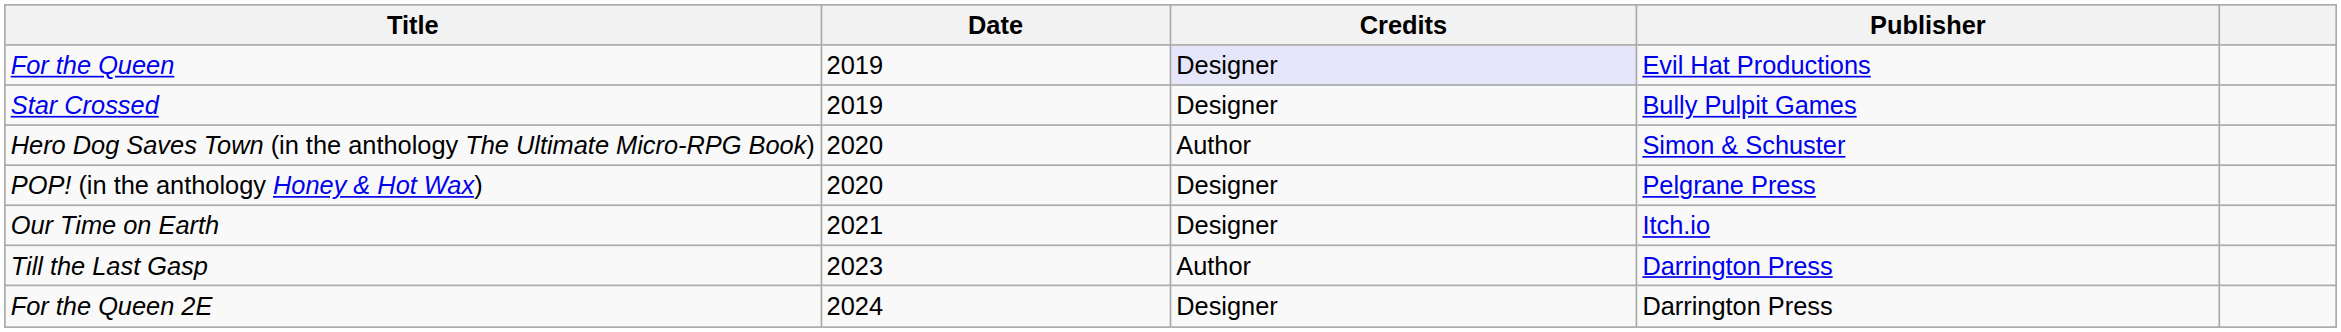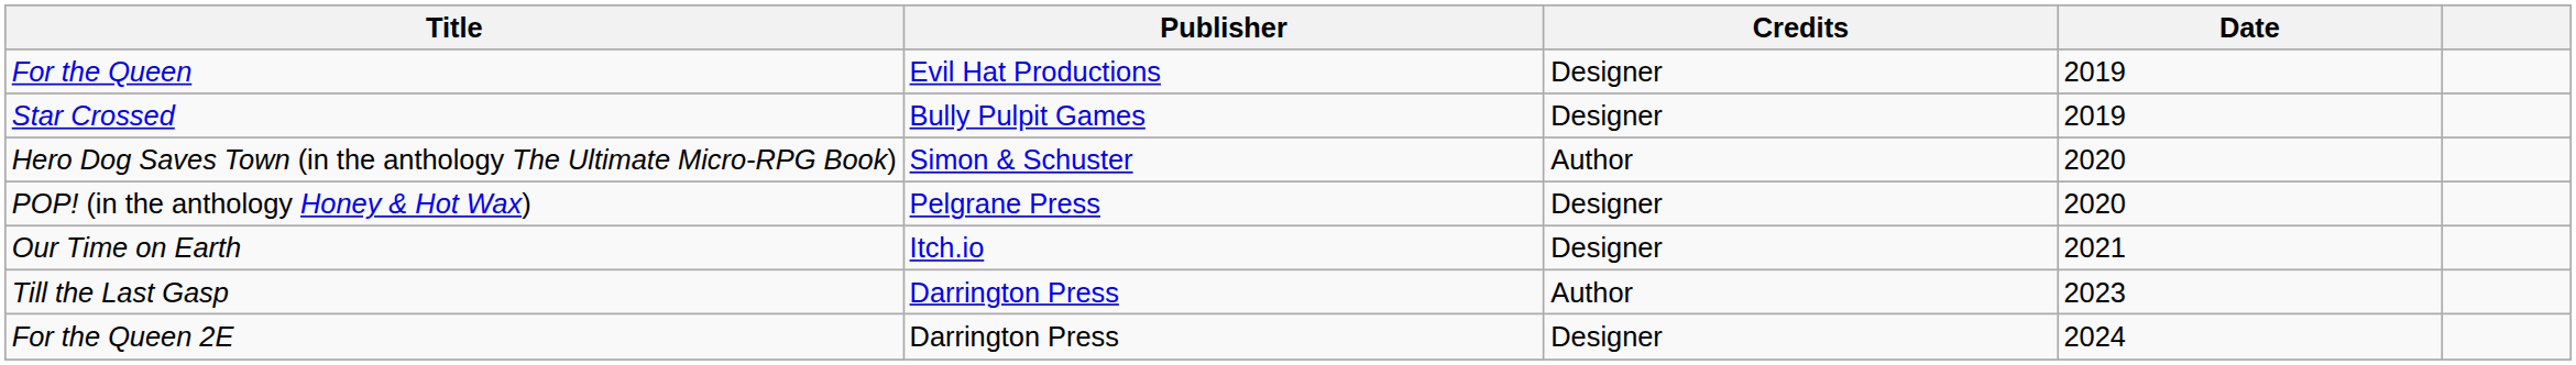columns swapped: Publisher <-> Date
For the Queen | Credits: lavender background -> no background
